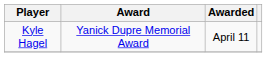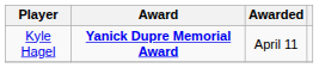Kyle Hagel | Award: normal -> bold
